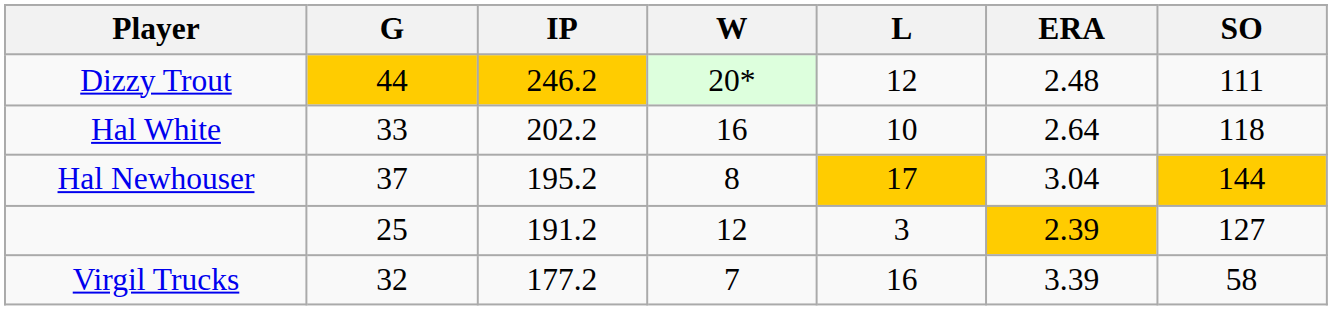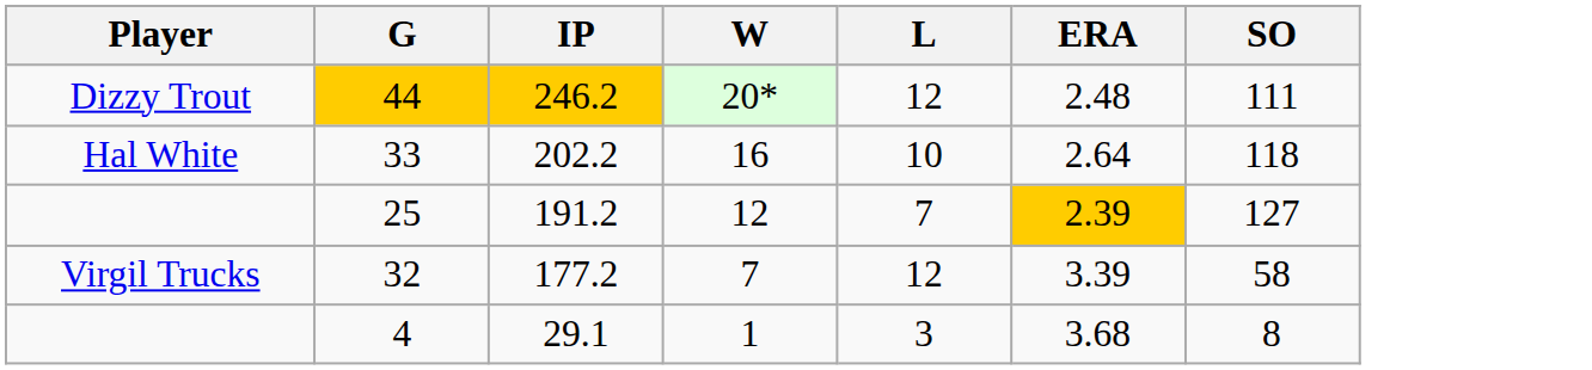- row: Hal Newhouser | 37 | 195.2 | 8 | 17 | 3.04 | 144
25 | L: 3 -> 7
32 | L: 16 -> 12
+ row: 4 | 29.1 | 1 | 3 | 3.68 | 8
